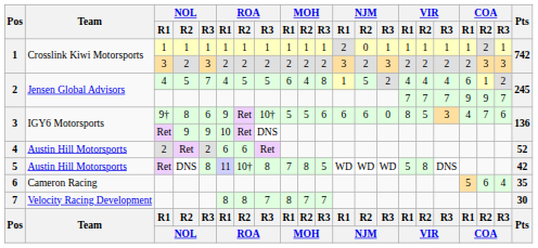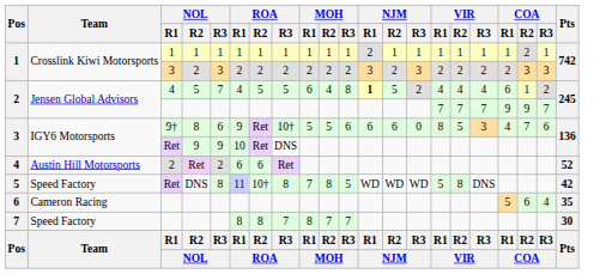row 3 | NJM / R2: 0 -> 1
row 5 | NJM / R1: normal -> bold
row 10 | Team: Austin Hill Motorsports -> Speed Factory
row 12 | Team: Velocity Racing Development -> Speed Factory
